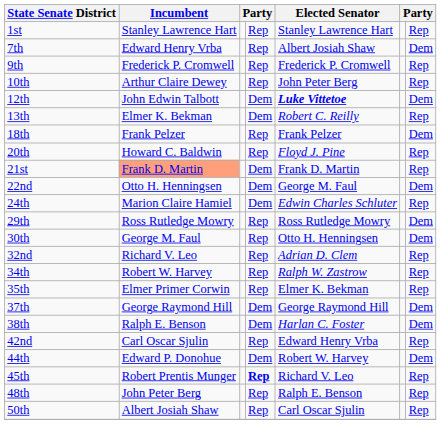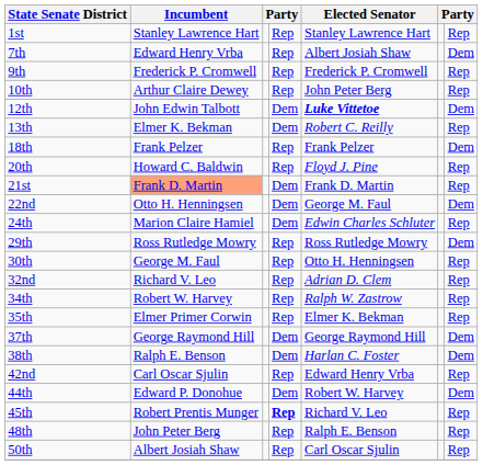30th | column 7: Dem -> Rep
